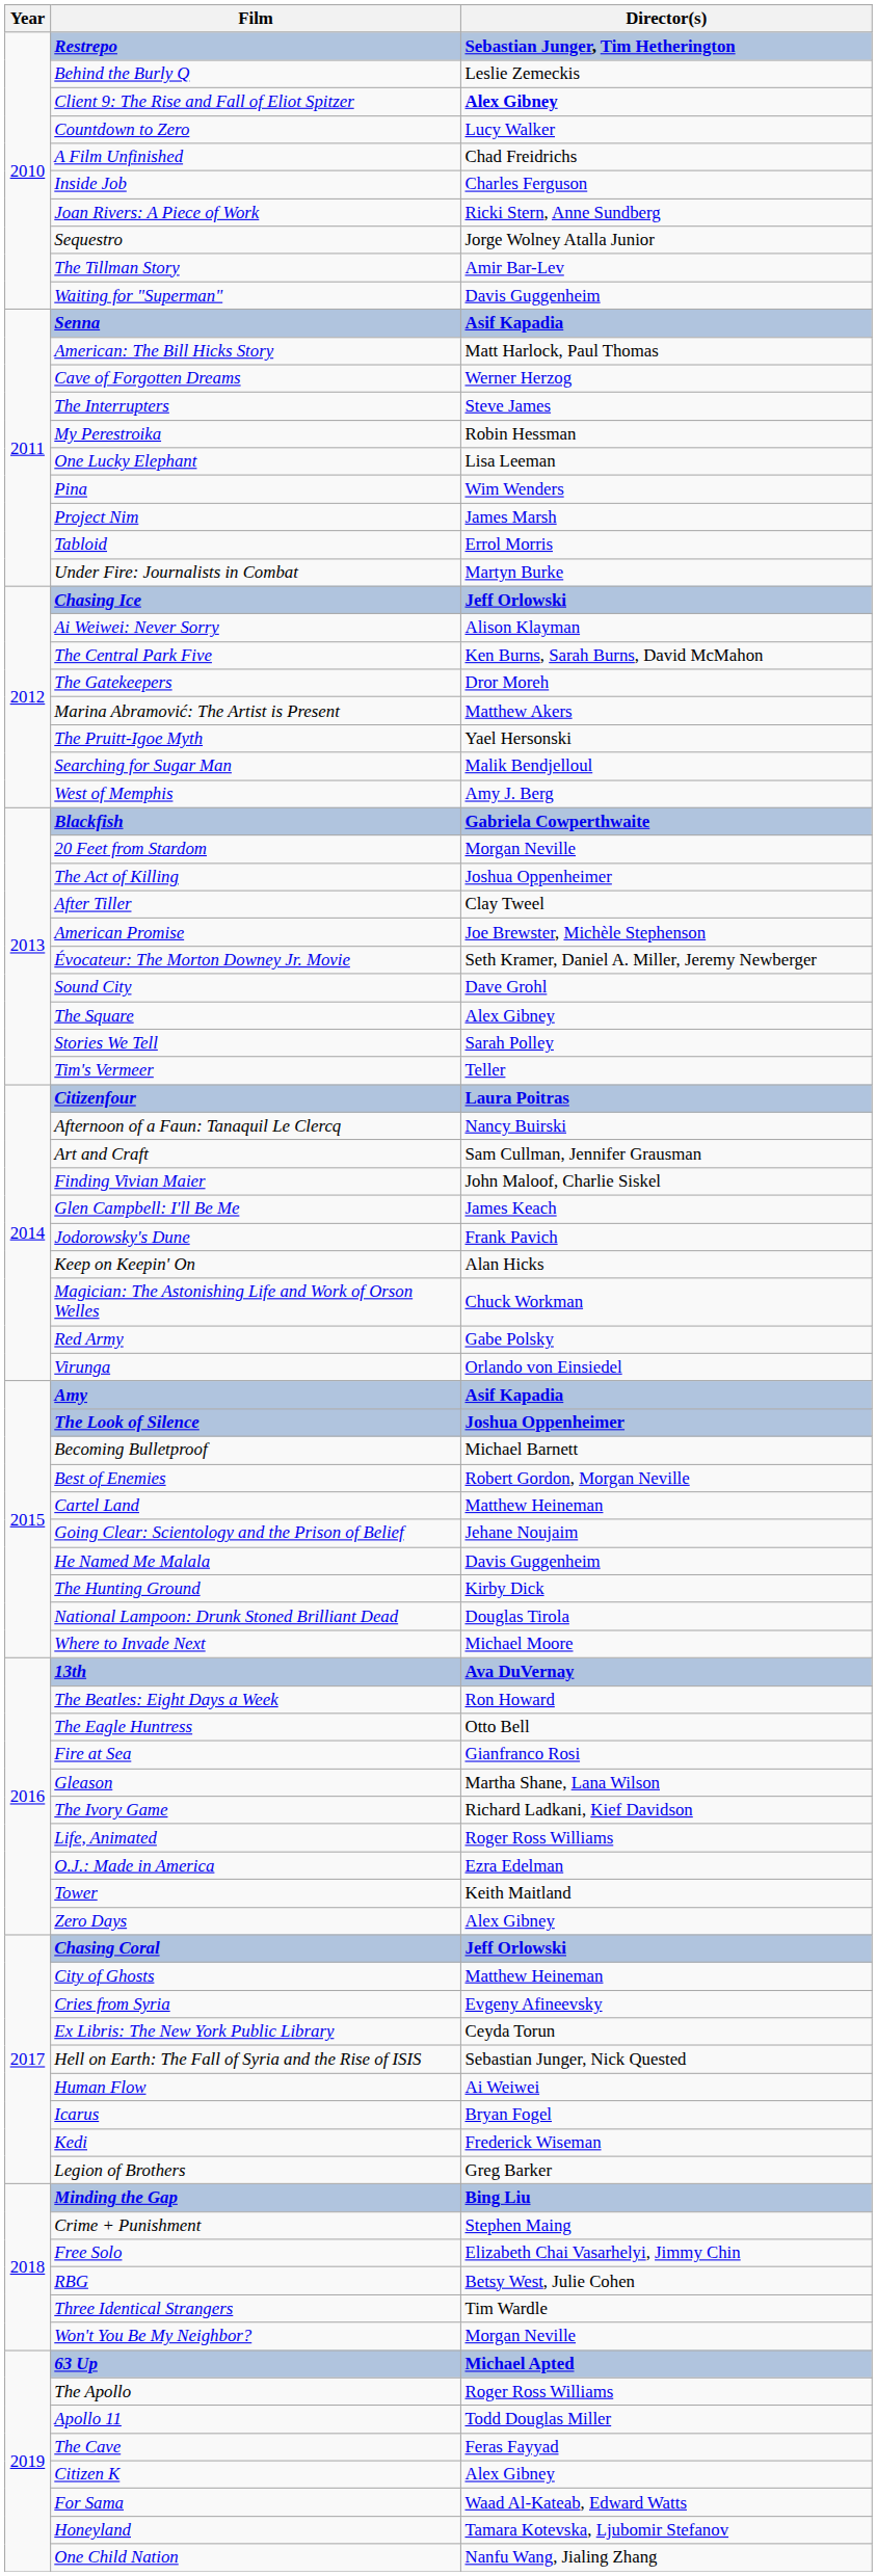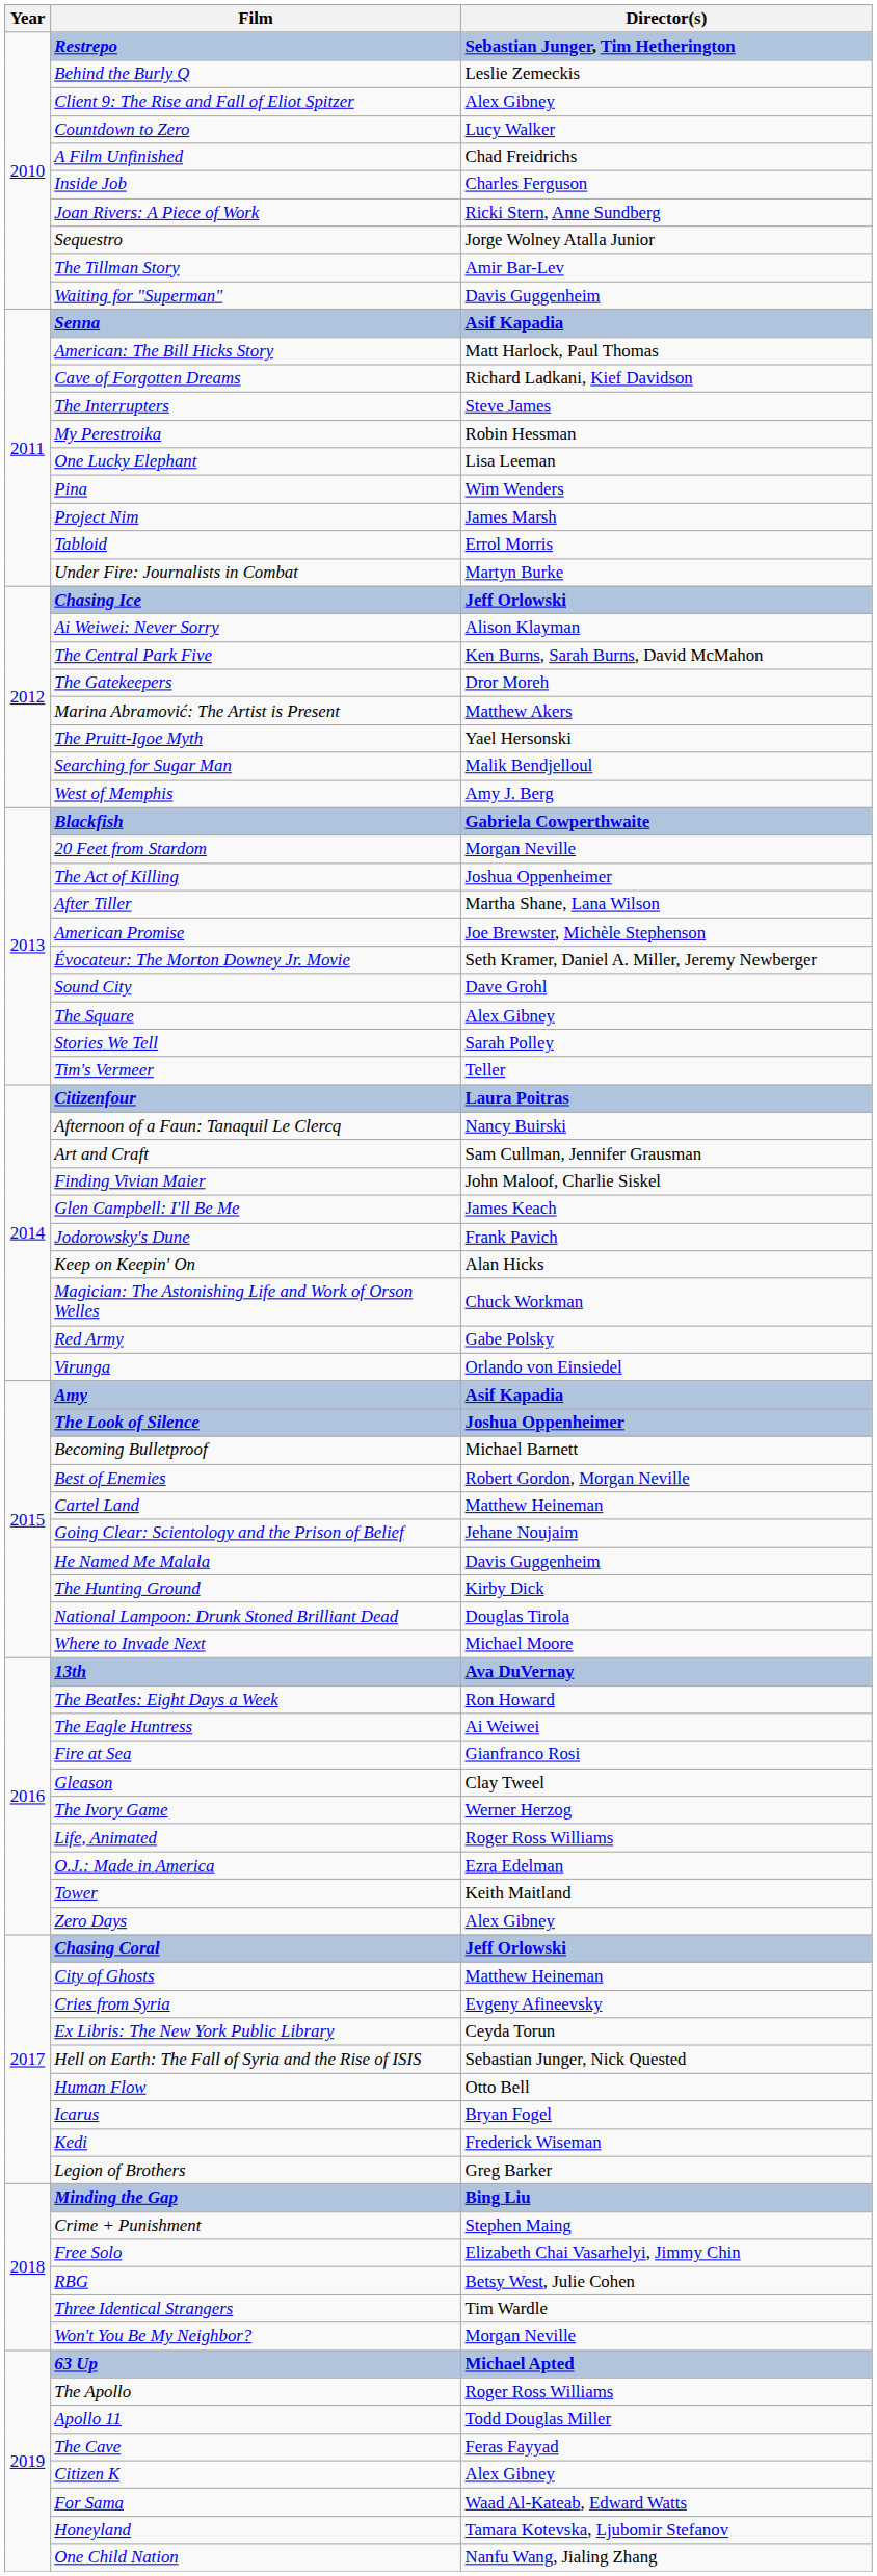Client 9: The Rise and Fall of Eliot Spitzer | Director(s): bold -> normal
Cave of Forgotten Dreams | Director(s): Werner Herzog -> Richard Ladkani, Kief Davidson
After Tiller | Director(s): Clay Tweel -> Martha Shane, Lana Wilson
The Eagle Huntress | Director(s): Otto Bell -> Ai Weiwei
Gleason | Director(s): Martha Shane, Lana Wilson -> Clay Tweel
The Ivory Game | Director(s): Richard Ladkani, Kief Davidson -> Werner Herzog
Human Flow | Director(s): Ai Weiwei -> Otto Bell
